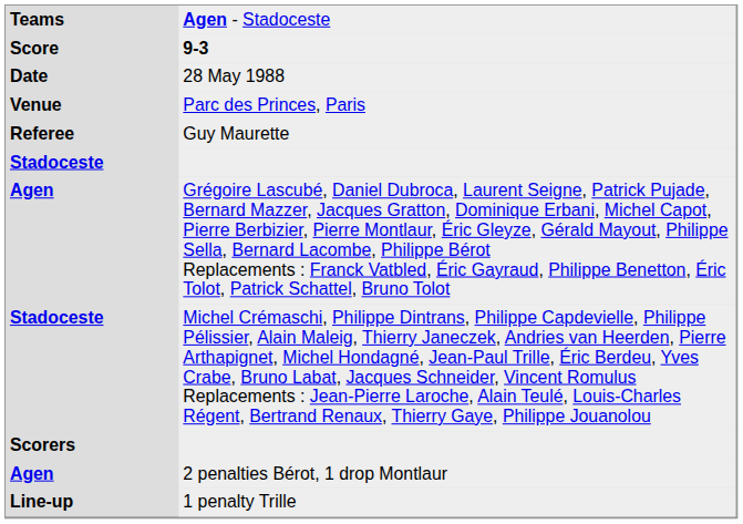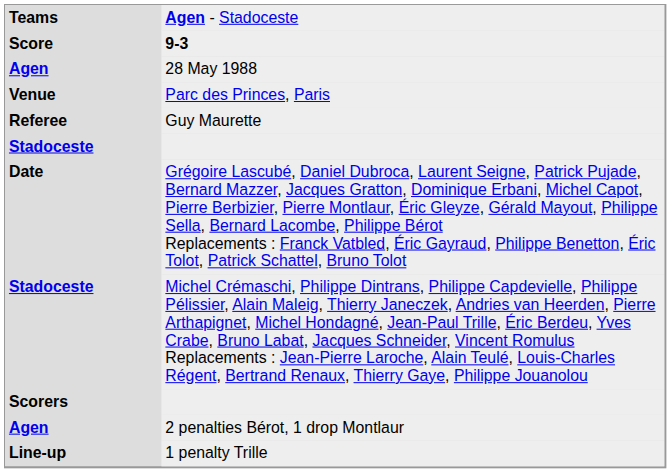row 3 | column 1: Date -> Agen
row 7 | column 1: Agen -> Date
